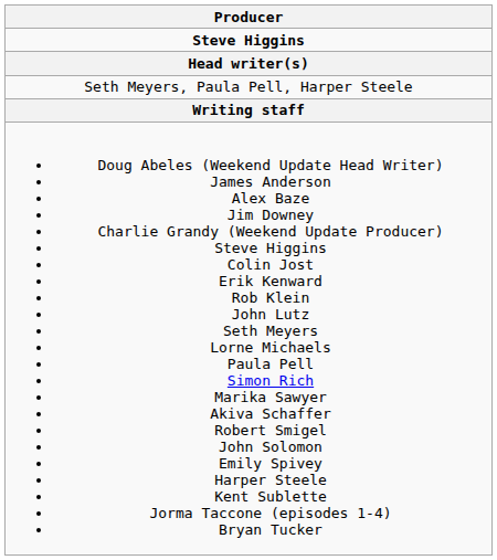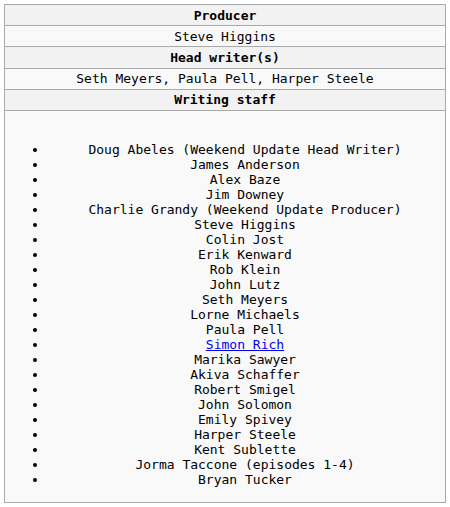row 2 | column 1: bold -> normal
